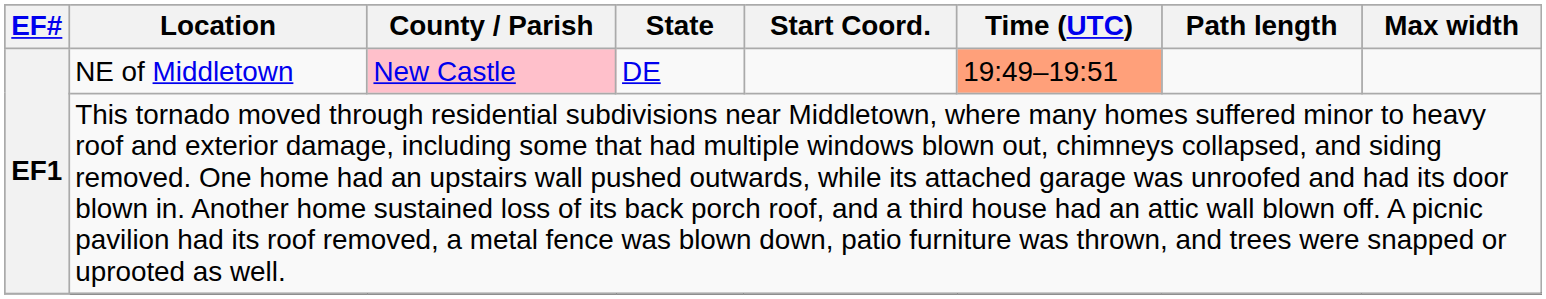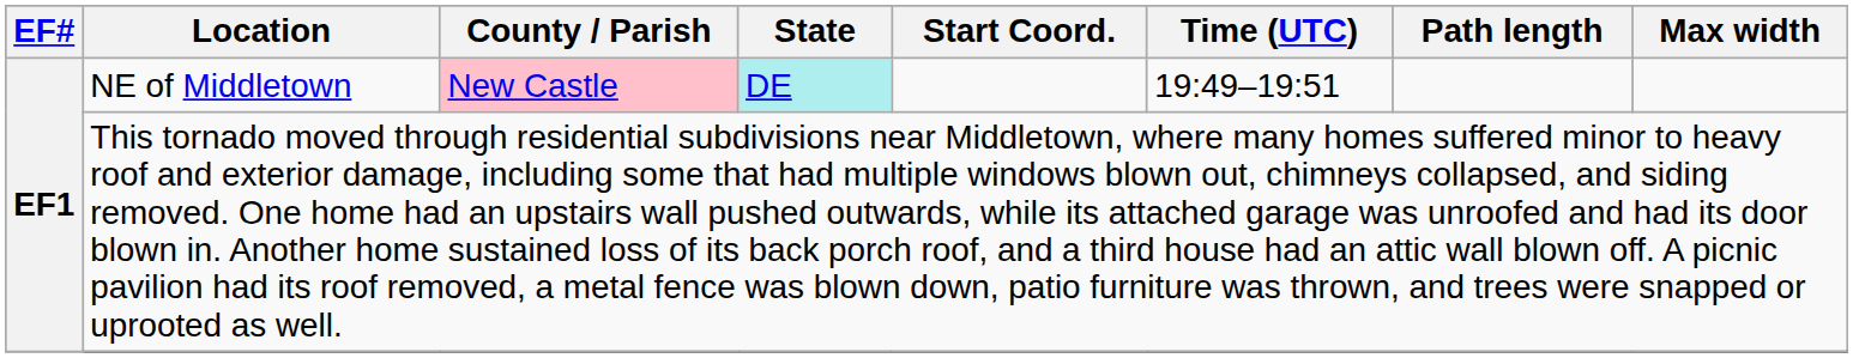NE of Middletown | State: no background -> paleturquoise background
NE of Middletown | Time (UTC): lightsalmon background -> no background
